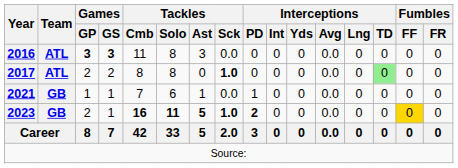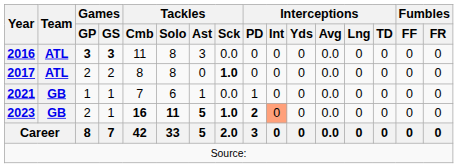2017 | Interceptions / TD: lightgreen background -> no background
2023 | Interceptions / Int: no background -> lightsalmon background
2023 | Fumbles / FF: gold background -> no background
